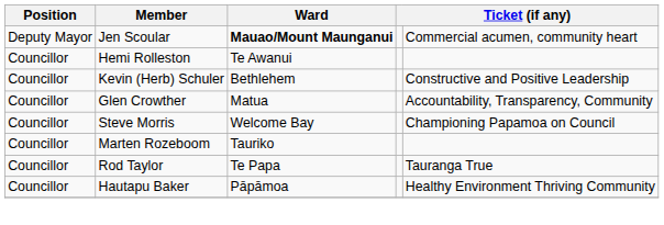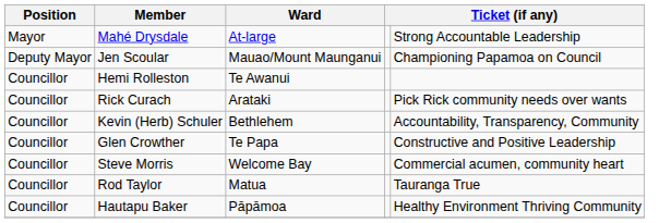+ row: Mayor | Mahé Drysdale | At-large | Strong Accountable Leadership
Jen Scoular | Ward: bold -> normal
Jen Scoular | column 5: Commercial acumen, community heart -> Championing Papamoa on Council
+ row: Councillor | Rick Curach | Arataki | Pick Rick community needs over wants
Kevin (Herb) Schuler | column 5: Constructive and Positive Leadership -> Accountability, Transparency, Community
Glen Crowther | Ward: Matua -> Te Papa
Glen Crowther | column 5: Accountability, Transparency, Community -> Constructive and Positive Leadership
Steve Morris | column 5: Championing Papamoa on Council -> Commercial acumen, community heart
- row: Councillor | Marten Rozeboom | Tauriko
Rod Taylor | Ward: Te Papa -> Matua
